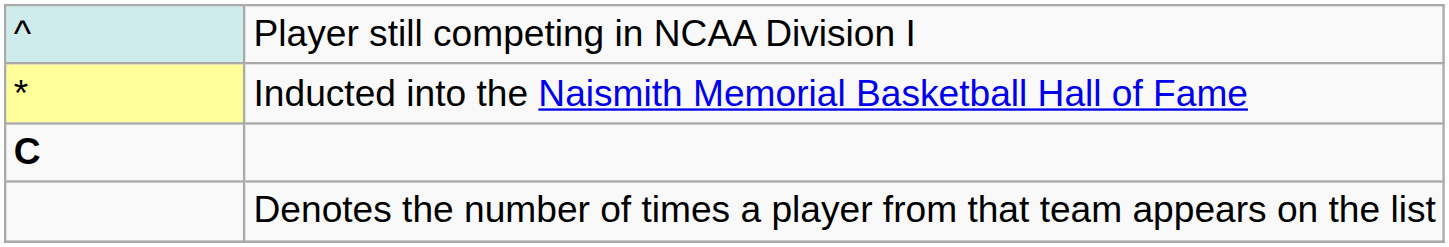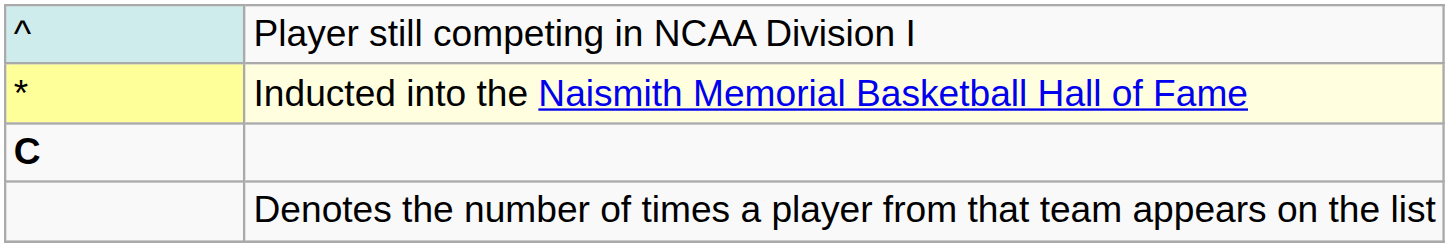row 2 | column 2: no background -> lightyellow background
